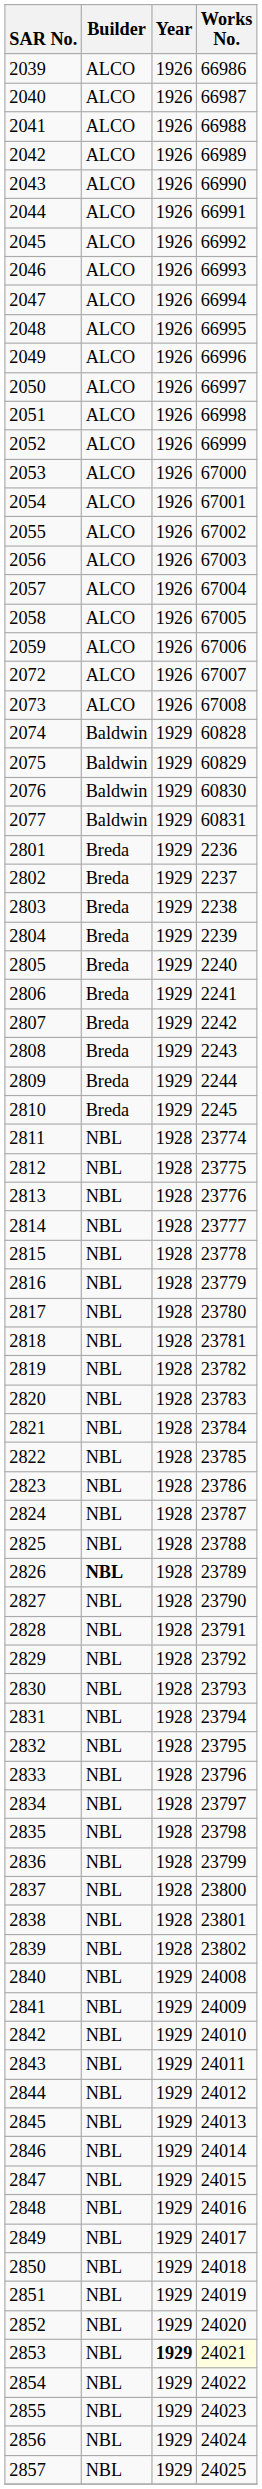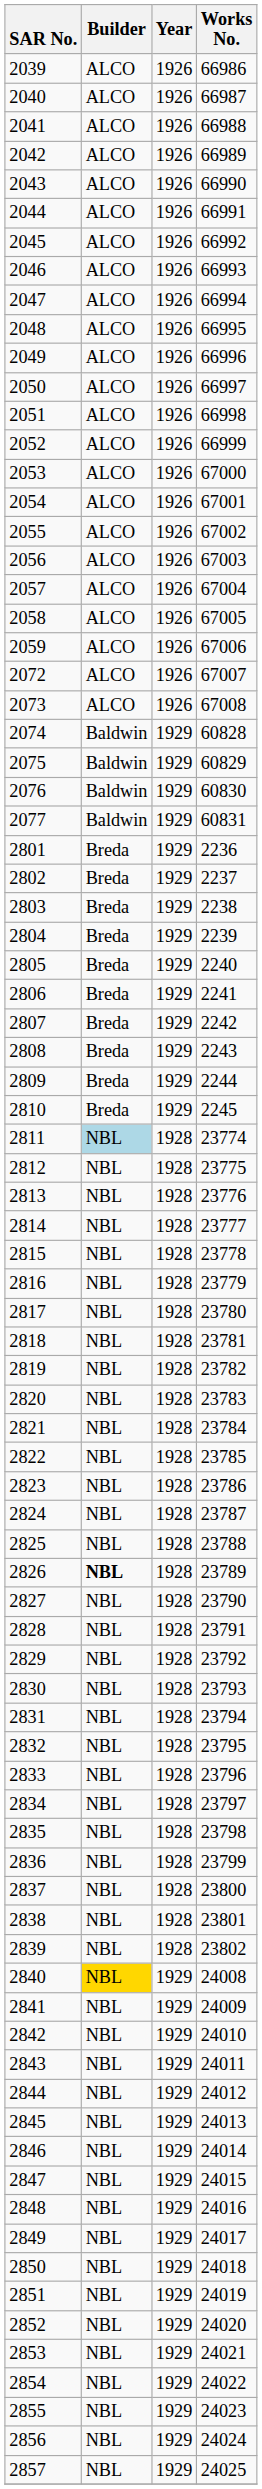2811 | Builder: no background -> lightblue background
2840 | Builder: no background -> gold background
2853 | Year: bold -> normal
2853 | Works No.: lightyellow background -> no background
